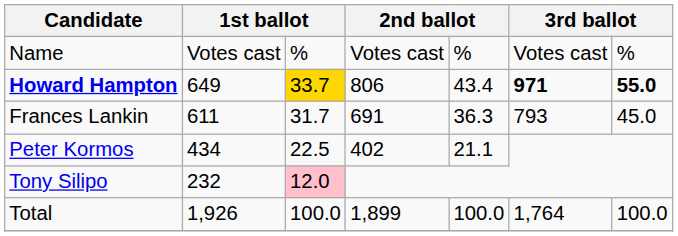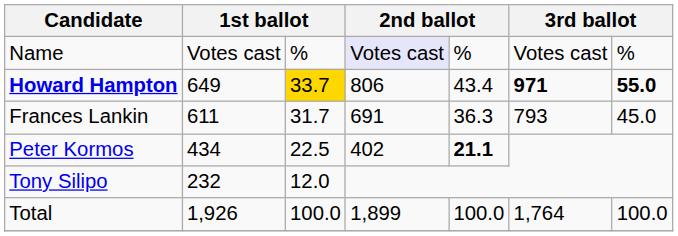Name | column 4: no background -> lavender background
Peter Kormos | column 5: normal -> bold
Tony Silipo | column 3: pink background -> no background
